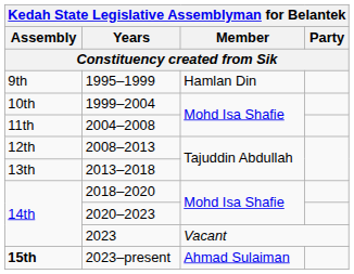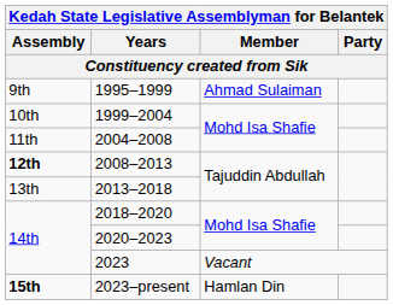1995–1999 | Member: Hamlan Din -> Ahmad Sulaiman
2008–2013 | Assembly: normal -> bold
2023–present | Member: Ahmad Sulaiman -> Hamlan Din
